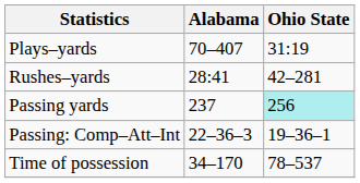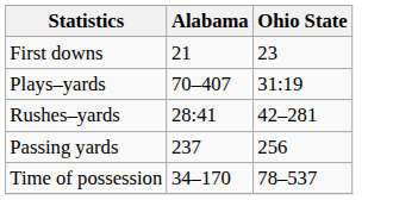+ row: First downs | 21 | 23
Passing yards | Ohio State: paleturquoise background -> no background
- row: Passing: Comp–Att–Int | 22–36–3 | 19–36–1
